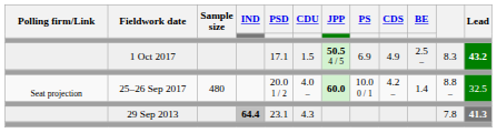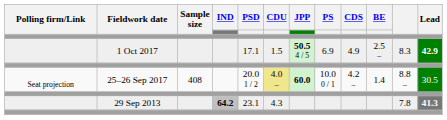1 Oct 2017 | Lead: 43.2 -> 42.9
25–26 Sep 2017 | Sample size: 480 -> 408
25–26 Sep 2017 | CDU: no background -> khaki background
25–26 Sep 2017 | Lead: 32.5 -> 30.5
29 Sep 2013 | IND: 64.4 -> 64.2
